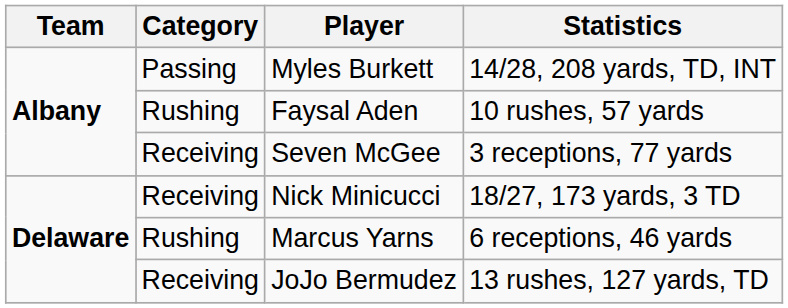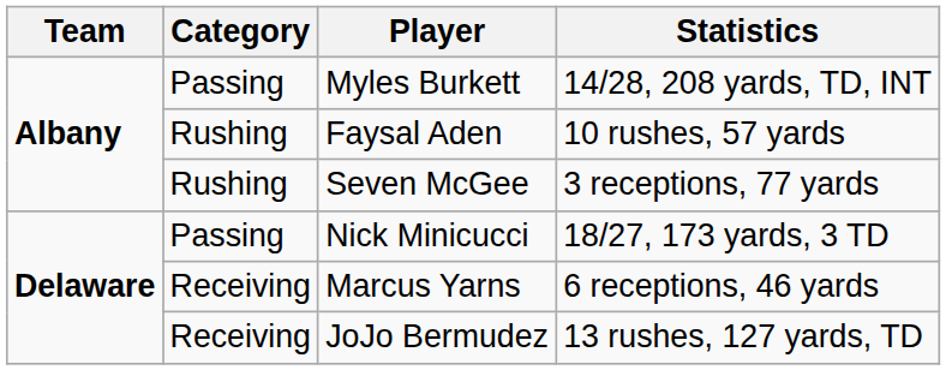Seven McGee | Category: Receiving -> Rushing
Nick Minicucci | Category: Receiving -> Passing
Marcus Yarns | Category: Rushing -> Receiving
